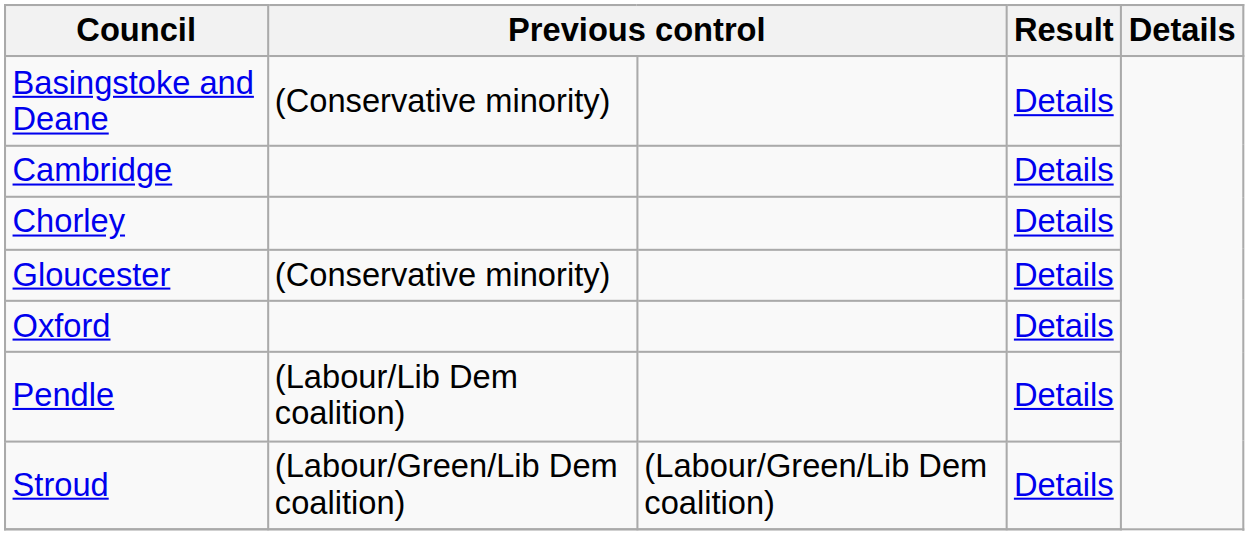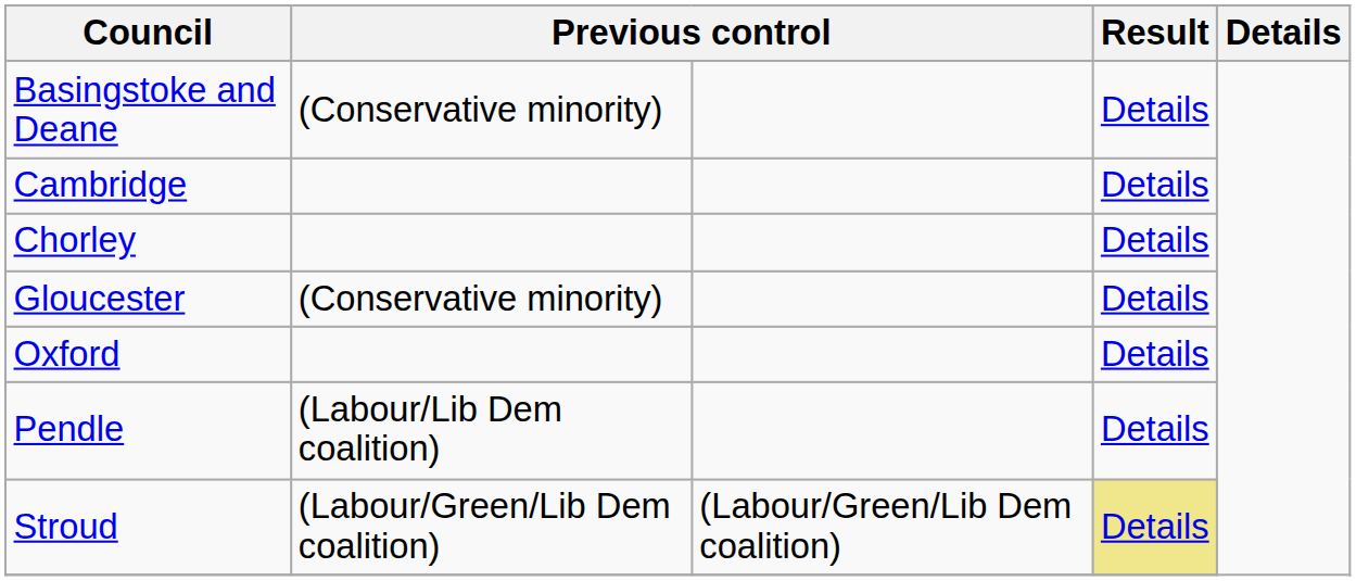Stroud | column 4: no background -> khaki background
